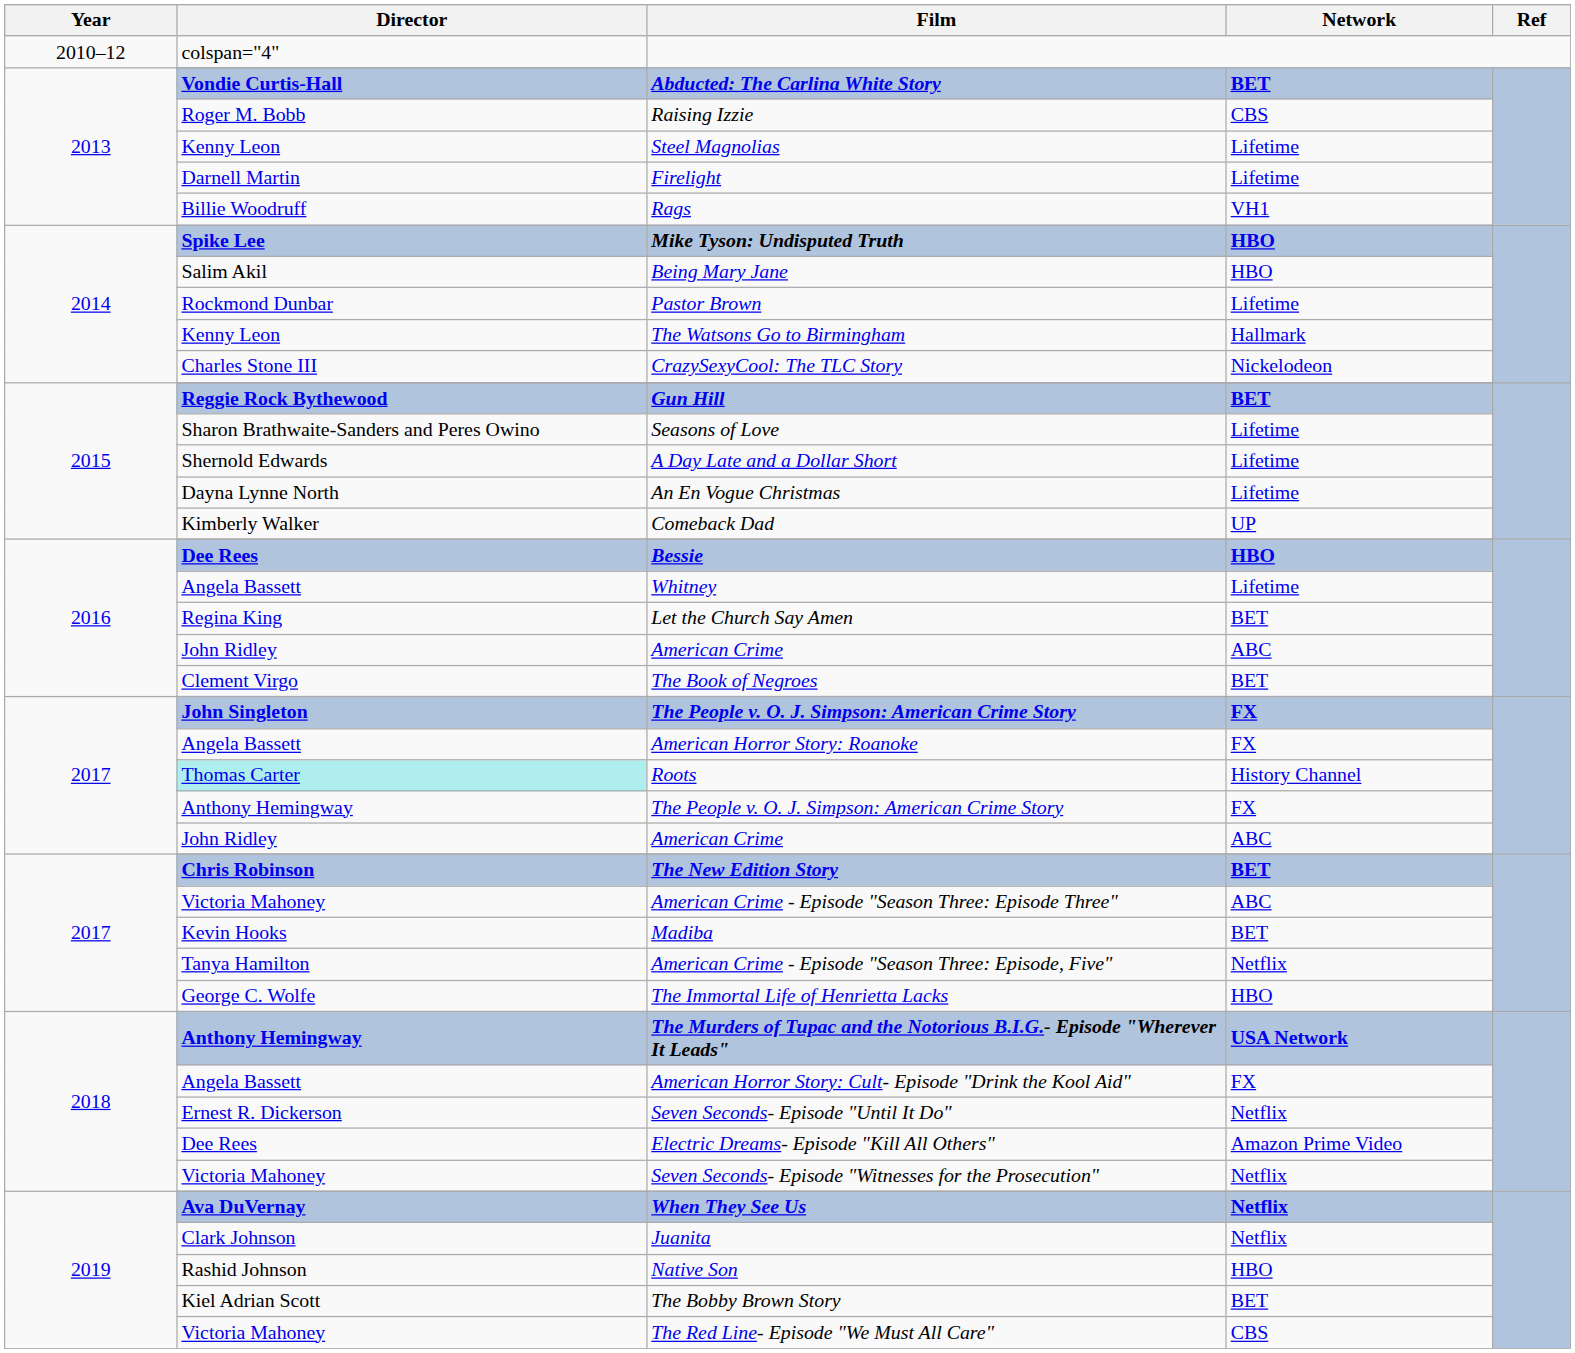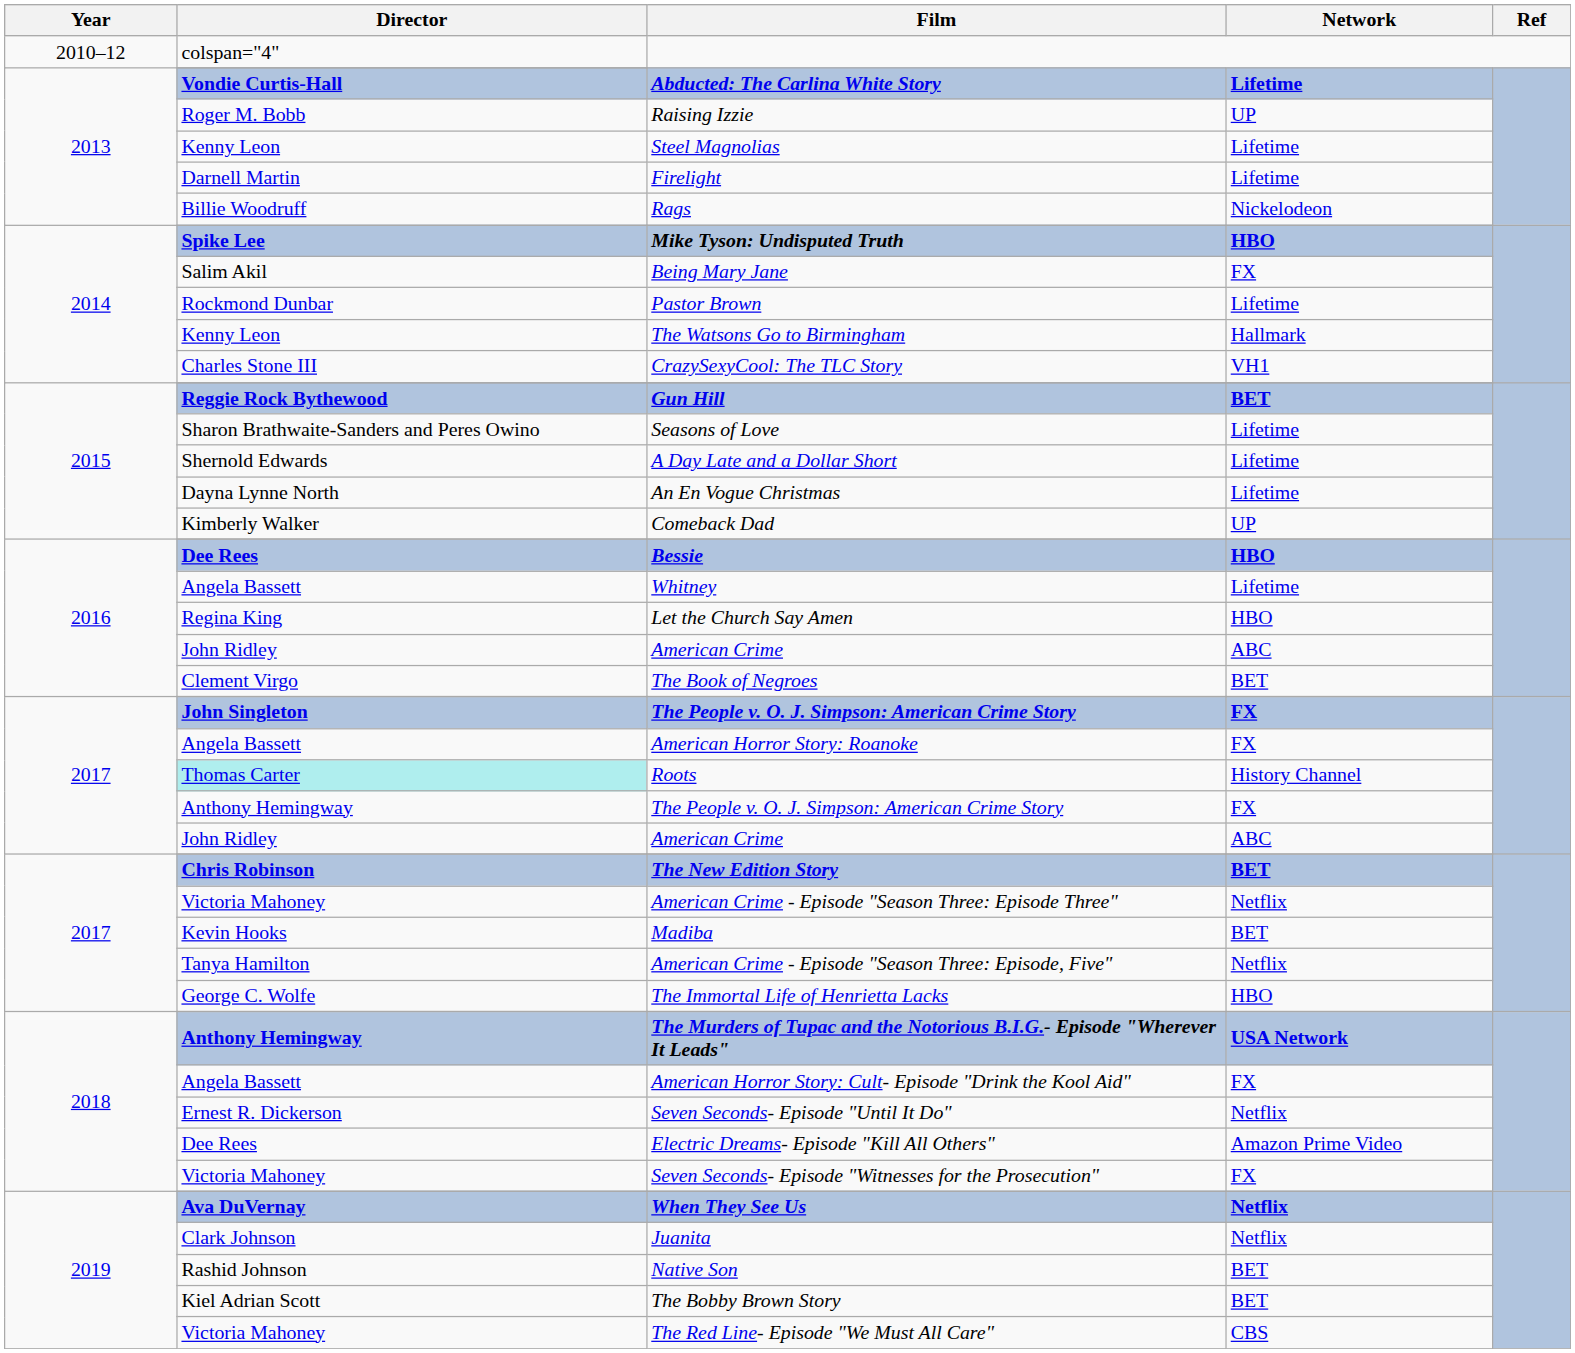Abducted: The Carlina White Story | Network: BET -> Lifetime
Raising Izzie | Network: CBS -> UP
Rags | Network: VH1 -> Nickelodeon
Being Mary Jane | Network: HBO -> FX
CrazySexyCool: The TLC Story | Network: Nickelodeon -> VH1
Let the Church Say Amen | Network: BET -> HBO
American Crime - Episode "Season Three: Episode Three" | Network: ABC -> Netflix
Seven Seconds- Episode "Witnesses for the Prosecution" | Network: Netflix -> FX
Native Son | Network: HBO -> BET
